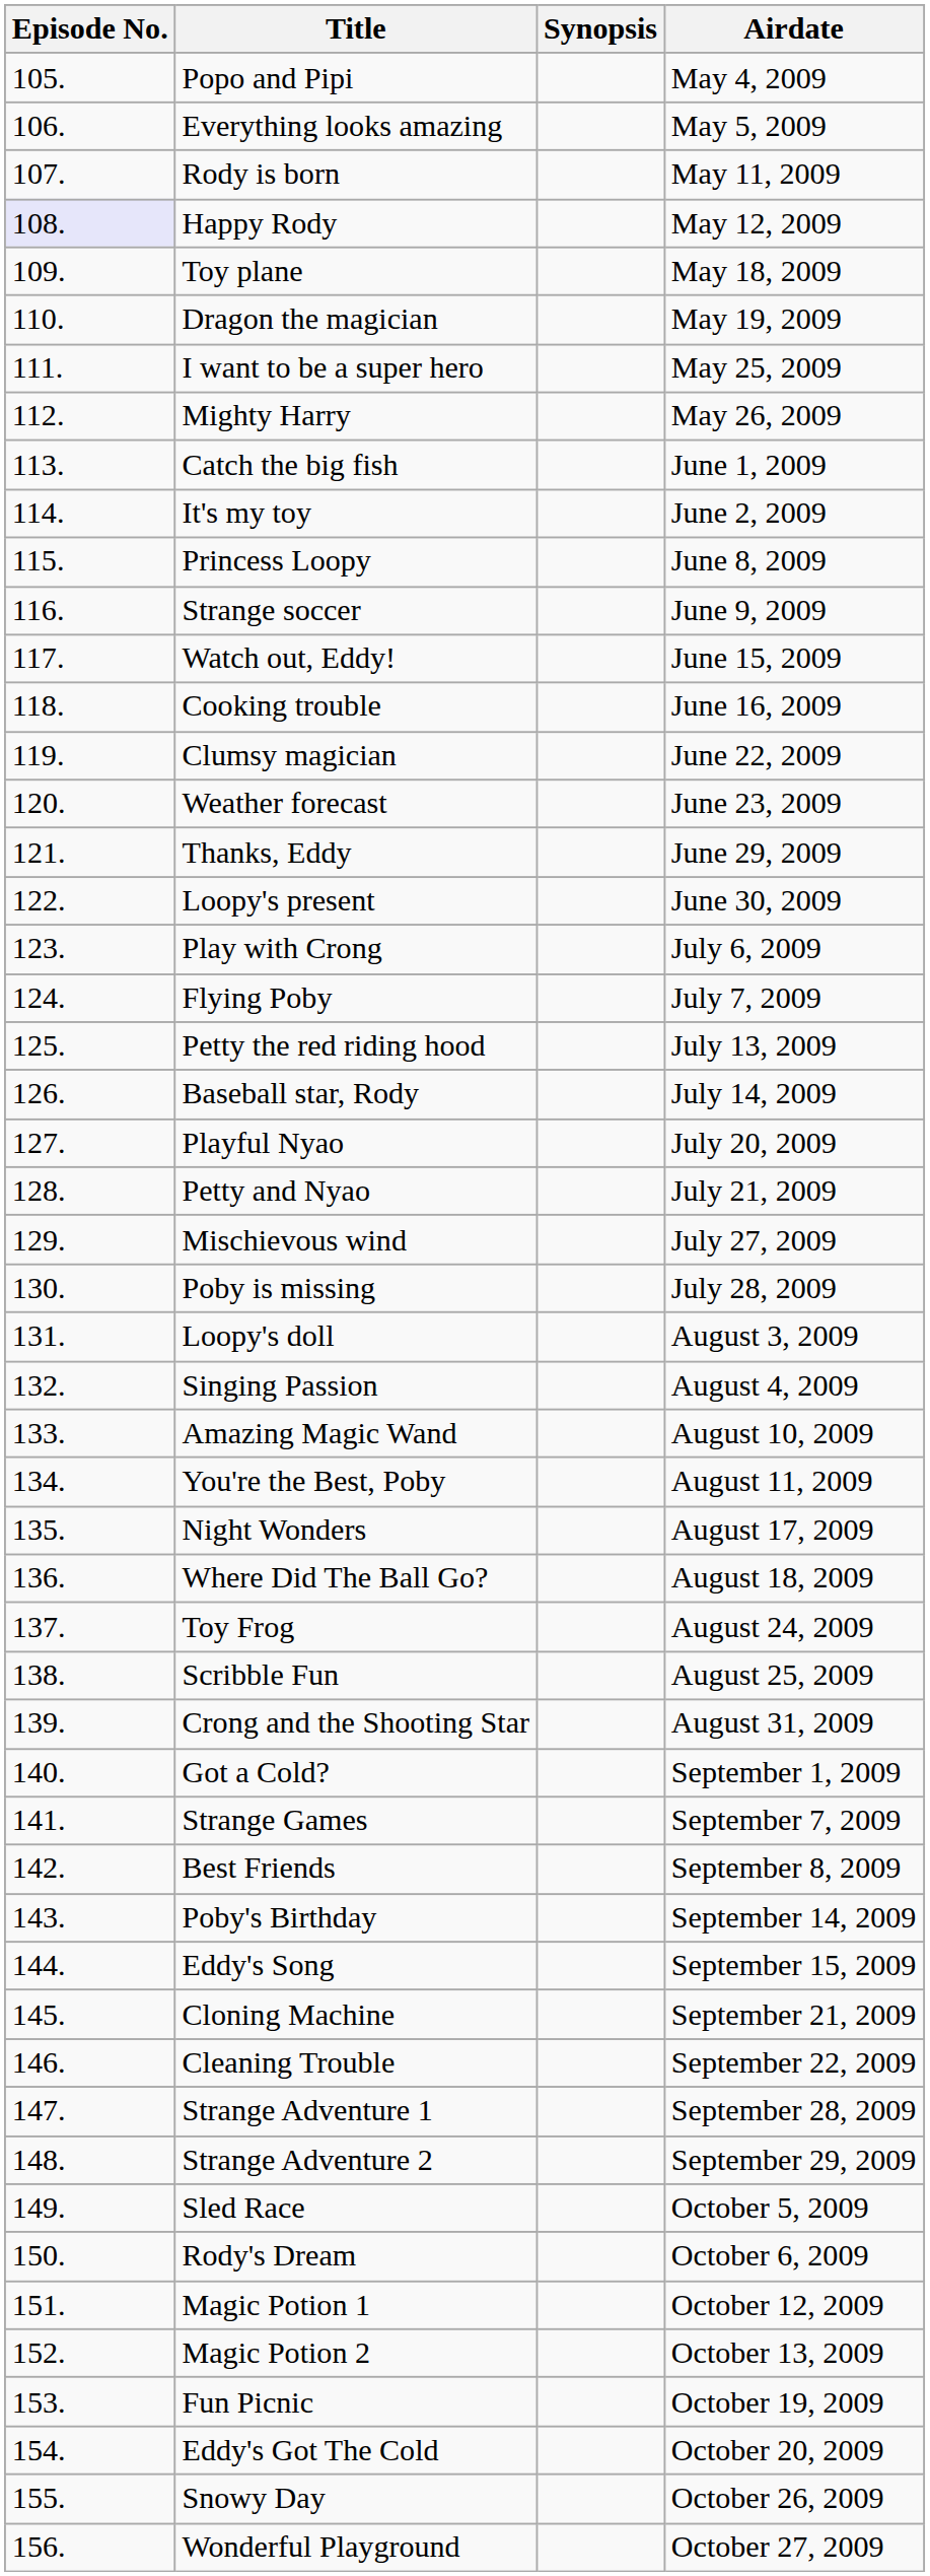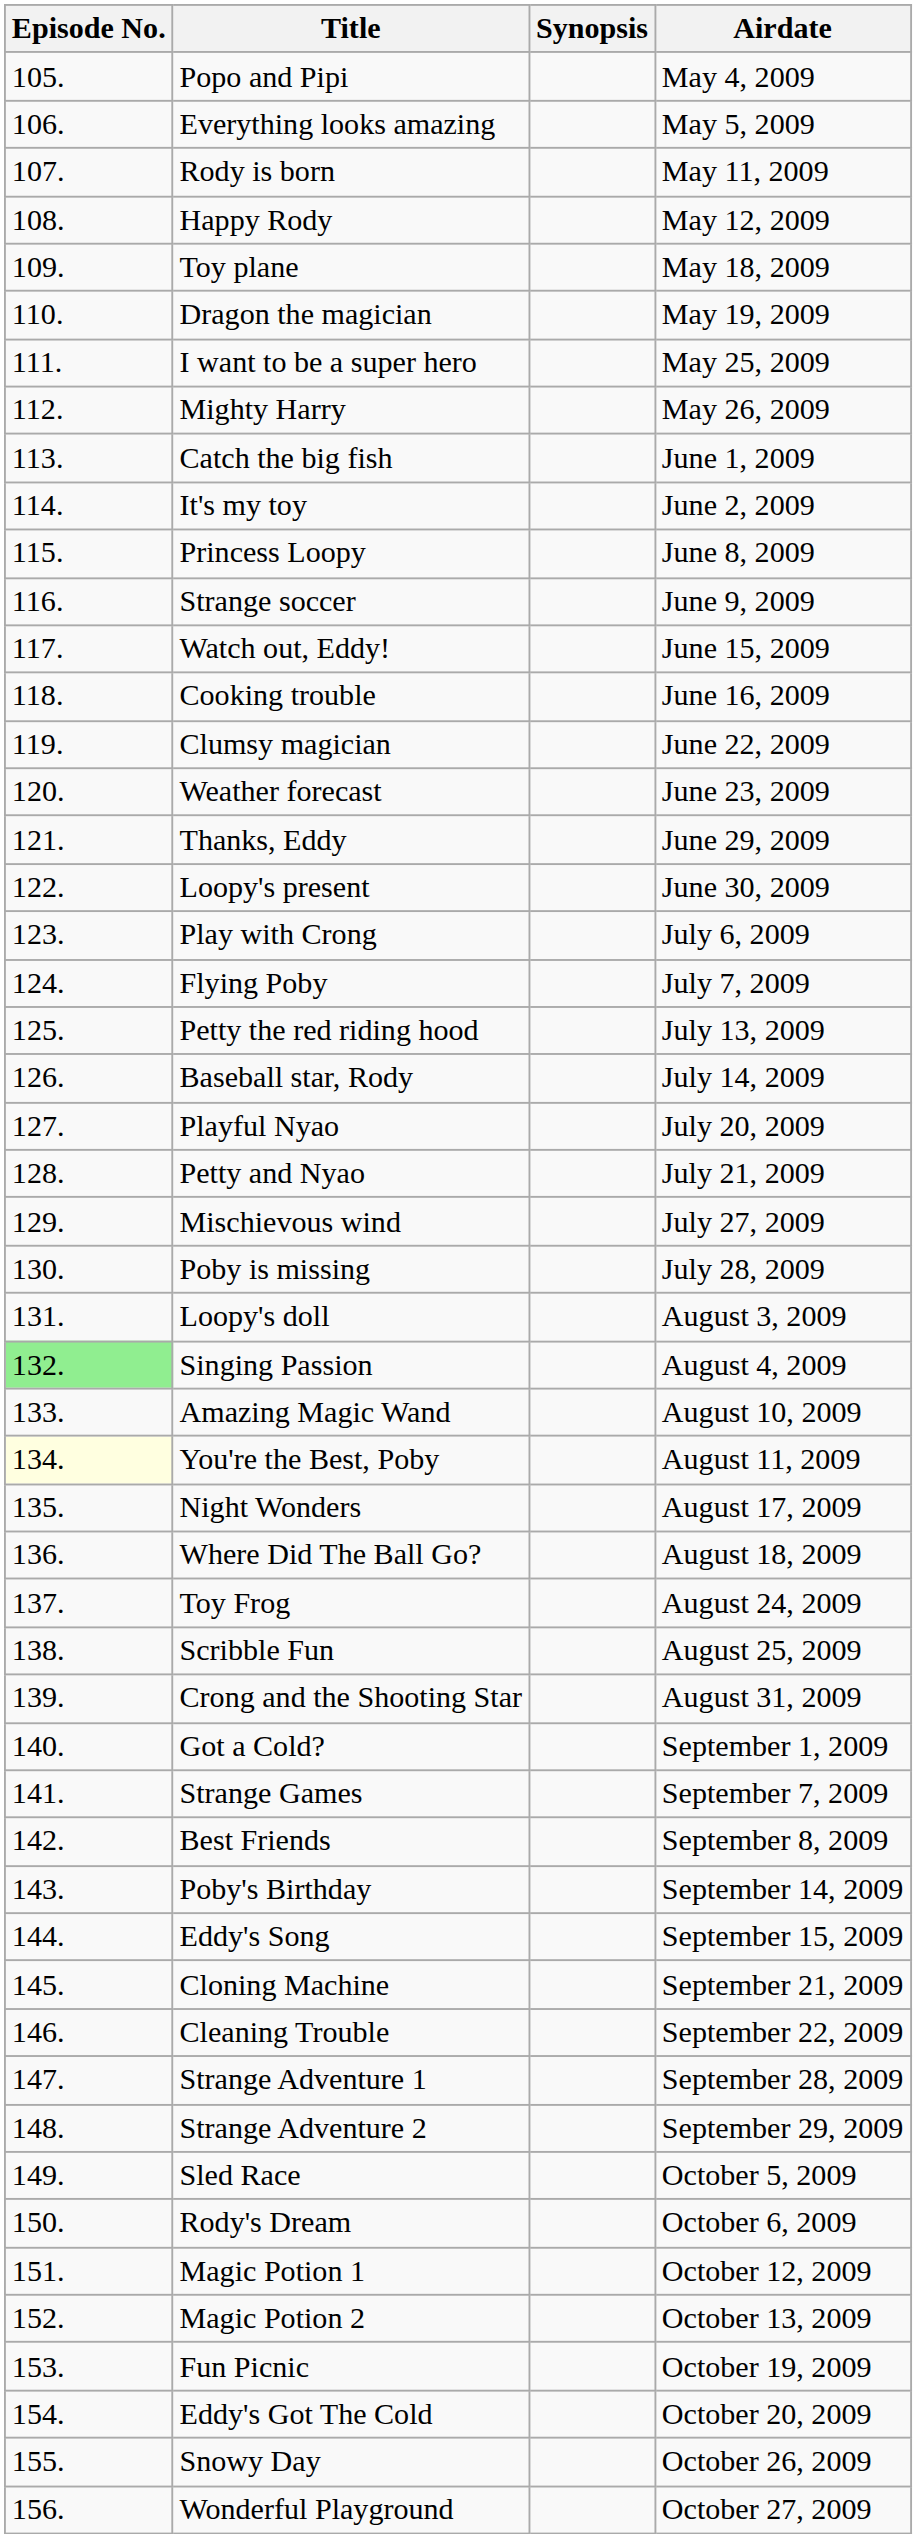Happy Rody | Episode No.: lavender background -> no background
Singing Passion | Episode No.: no background -> lightgreen background
You're the Best, Poby | Episode No.: no background -> lightyellow background
